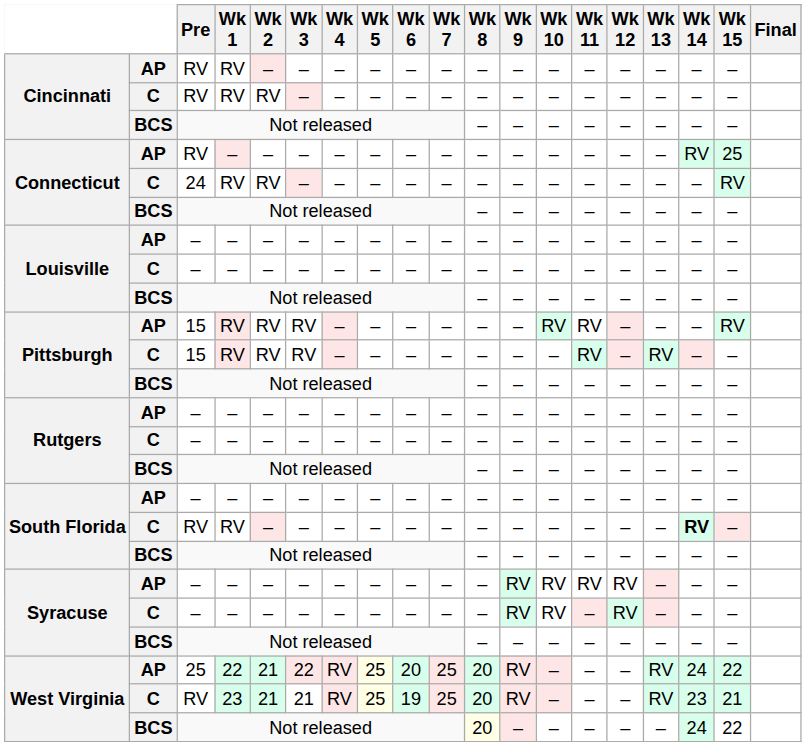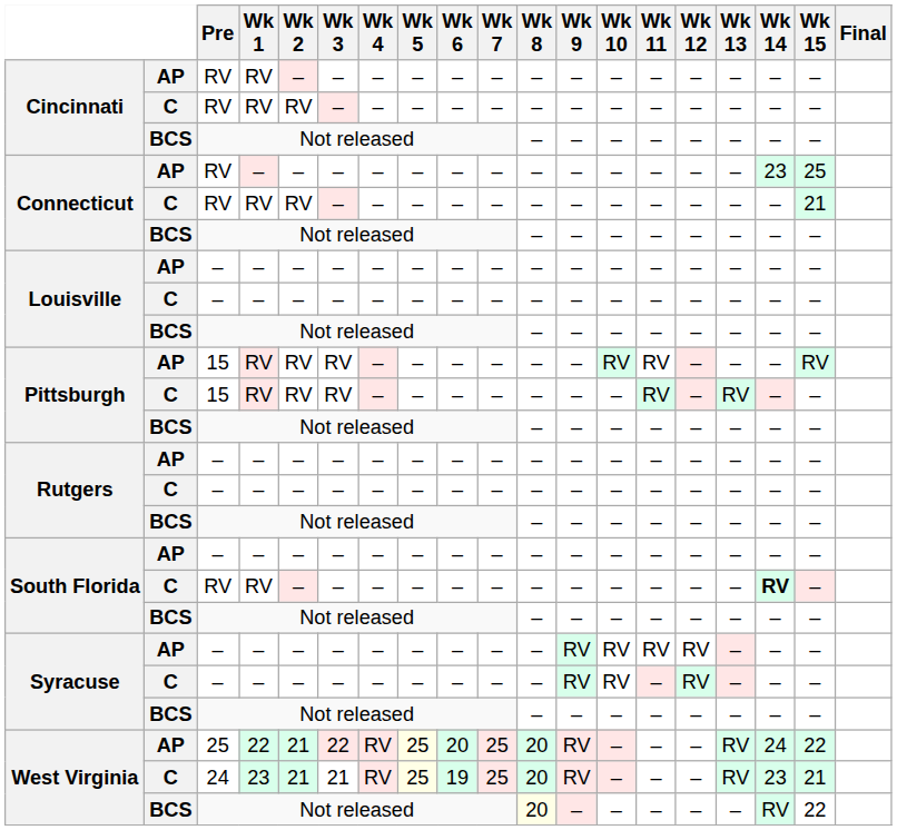Connecticut / AP | Wk 14: RV -> 23
Connecticut / C | Pre: 24 -> RV
Connecticut / C | Wk 15: RV -> 21
West Virginia / C | Pre: RV -> 24
West Virginia / BCS | Wk 14: 24 -> RV
